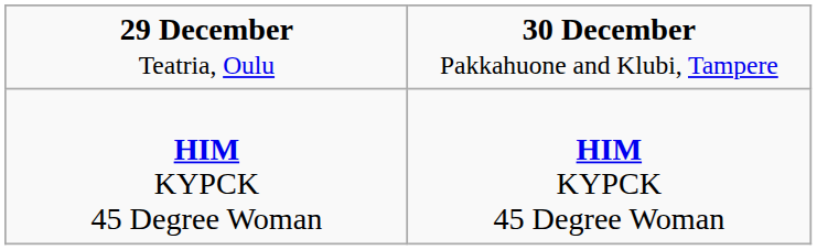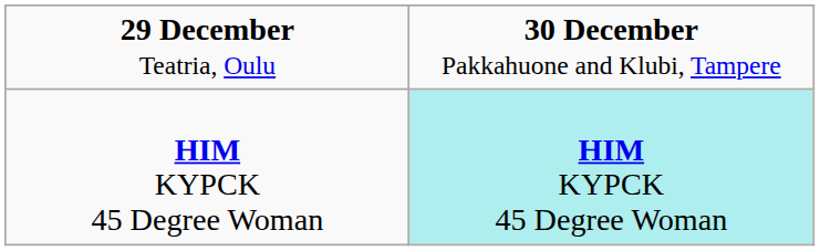row 2 | column 2: no background -> paleturquoise background
